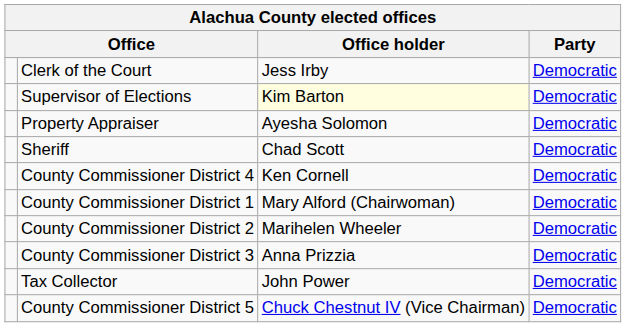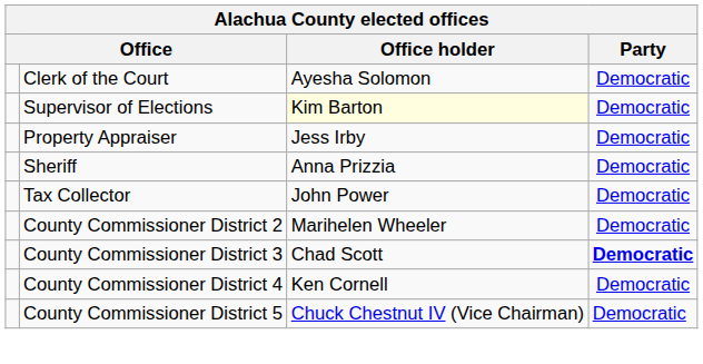Clerk of the Court | Office holder: Jess Irby -> Ayesha Solomon
Property Appraiser | Office holder: Ayesha Solomon -> Jess Irby
Sheriff | Office holder: Chad Scott -> Anna Prizzia
rows swapped: Tax Collector <-> County Commissioner District 4
- row: County Commissioner District 1 | Mary Alford (Chairwoman) | Democratic
County Commissioner District 3 | Office holder: Anna Prizzia -> Chad Scott
County Commissioner District 3 | Party: normal -> bold
